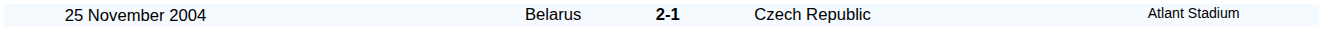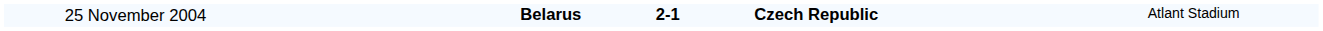Belarus | column 2: normal -> bold
Belarus | column 4: normal -> bold
